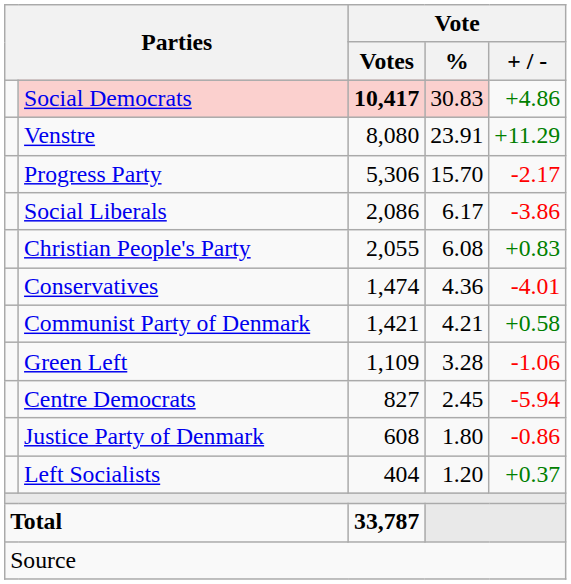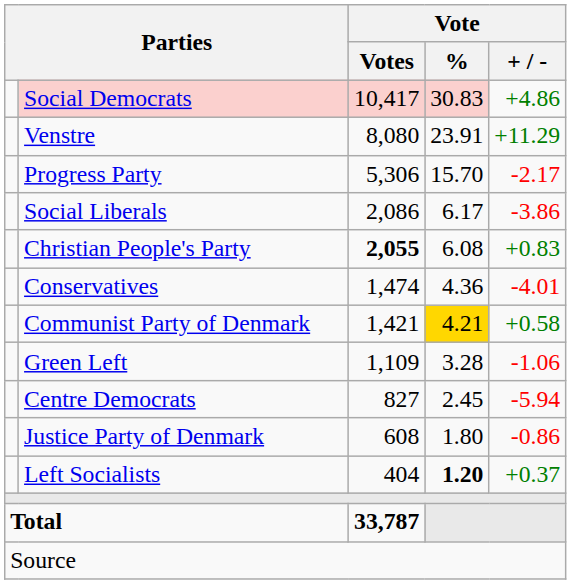Social Democrats | Vote / Votes: bold -> normal
Christian People's Party | Vote / Votes: normal -> bold
Communist Party of Denmark | Vote / %: no background -> gold background
Left Socialists | Vote / %: normal -> bold
